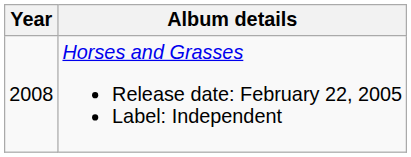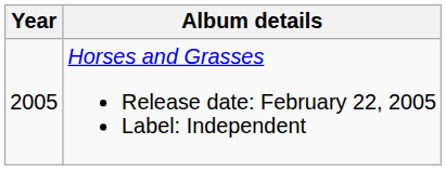row 2 | Year: 2008 -> 2005
